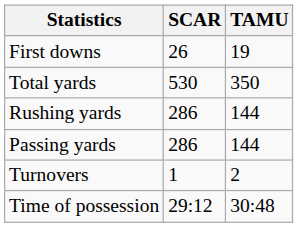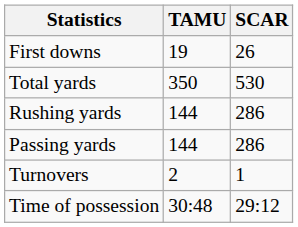columns swapped: TAMU <-> SCAR
